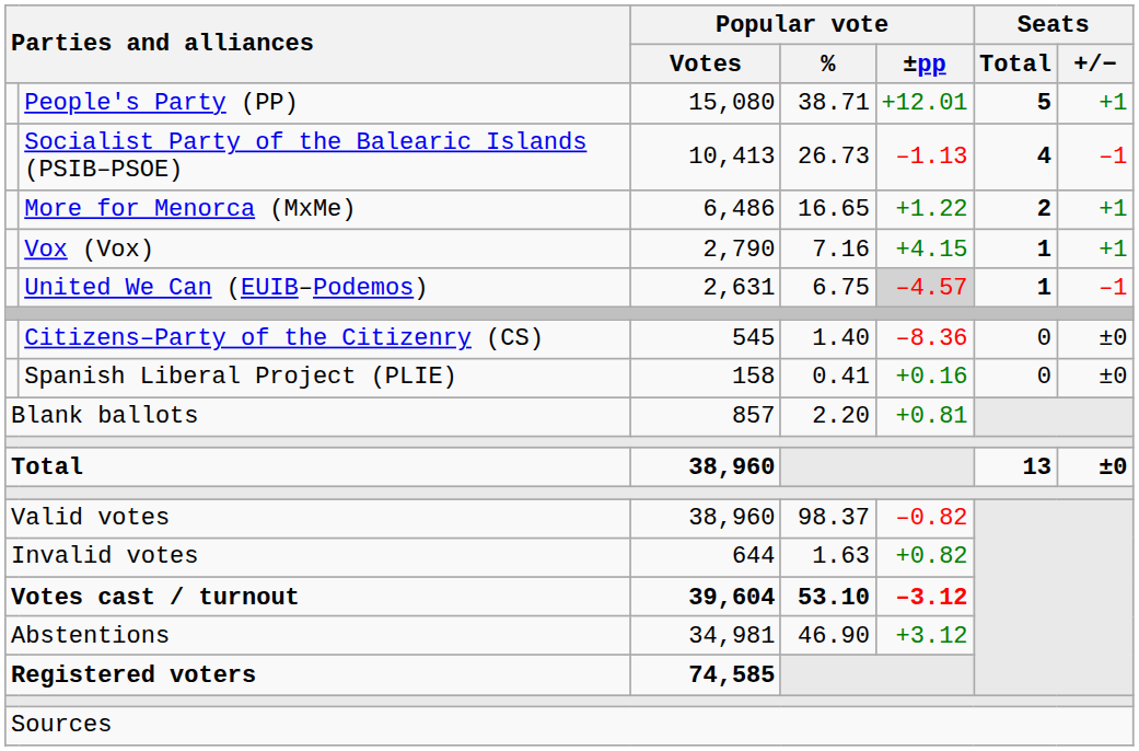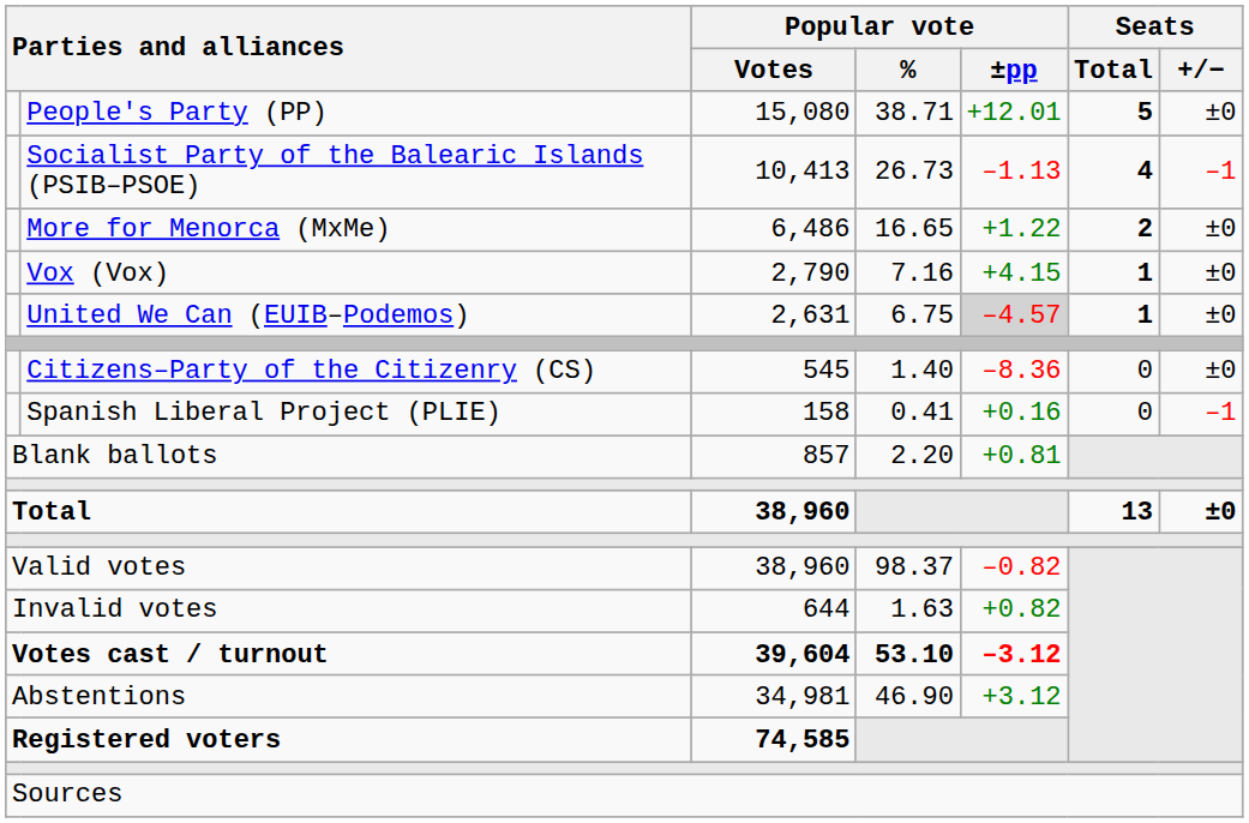People's Party (PP) | Seats / +/−: +1 -> ±0
More for Menorca (MxMe) | Seats / +/−: +1 -> ±0
Vox (Vox) | Seats / +/−: +1 -> ±0
United We Can (EUIB–Podemos) | Seats / +/−: –1 -> ±0
Spanish Liberal Project (PLIE) | Seats / +/−: ±0 -> –1
